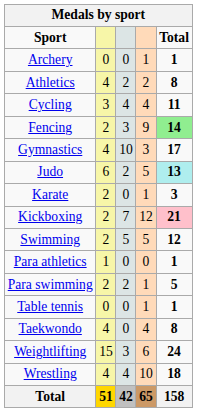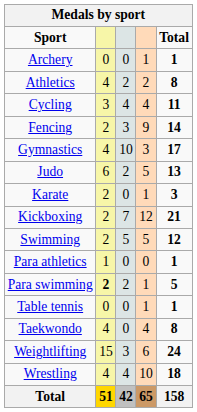Fencing | Total: lightgreen background -> no background
Judo | Total: paleturquoise background -> no background
Kickboxing | Total: pink background -> no background
Para swimming | column 2: normal -> bold
